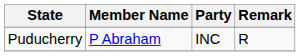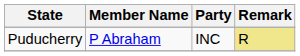Puducherry | Remark: no background -> khaki background
